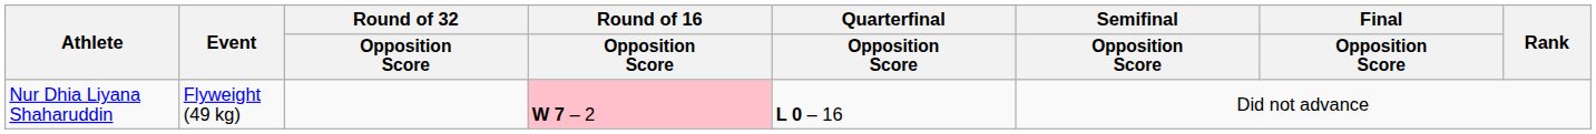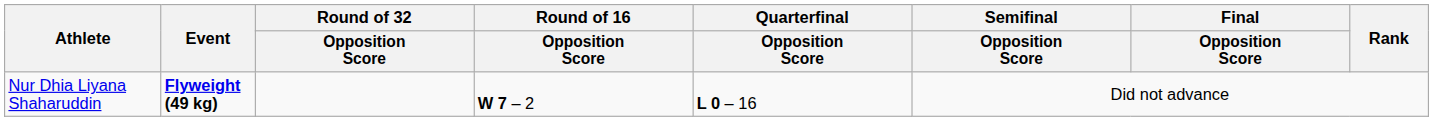Nur Dhia Liyana Shaharuddin | Event: normal -> bold
Nur Dhia Liyana Shaharuddin | Round of 16 / Opposition Score: pink background -> no background
